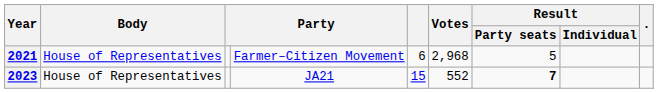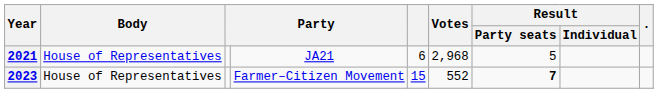2021 | column 4: Farmer–Citizen Movement -> JA21
2023 | column 4: JA21 -> Farmer–Citizen Movement
